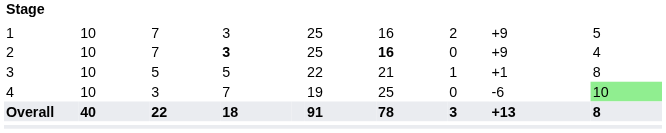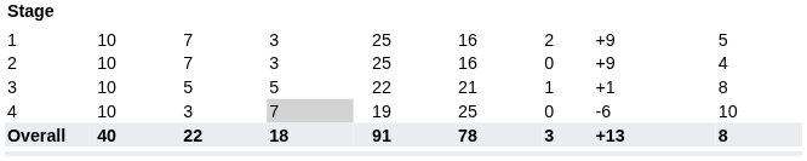row 3 | column 4: bold -> normal
row 3 | column 6: bold -> normal
row 5 | column 4: no background -> lightgrey background
row 5 | column 9: lightgreen background -> no background
